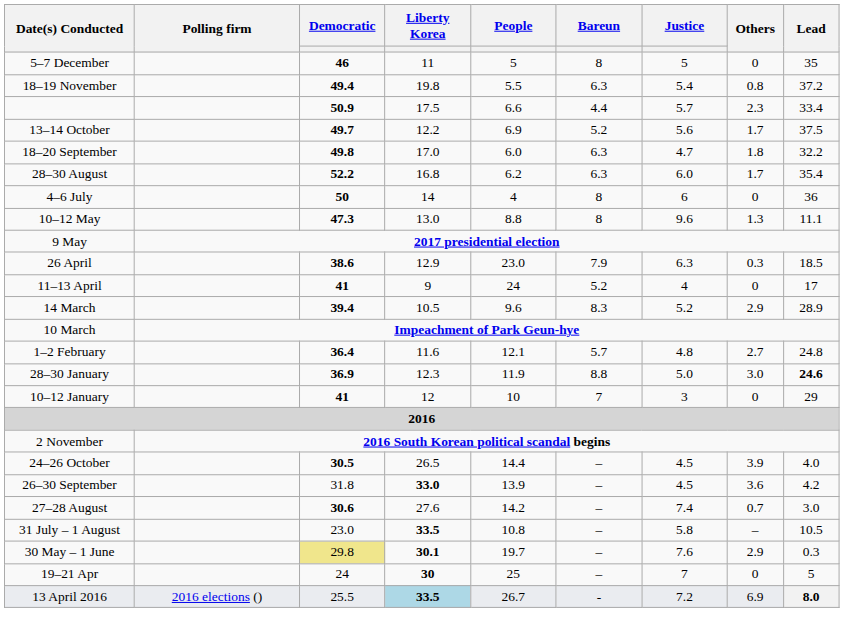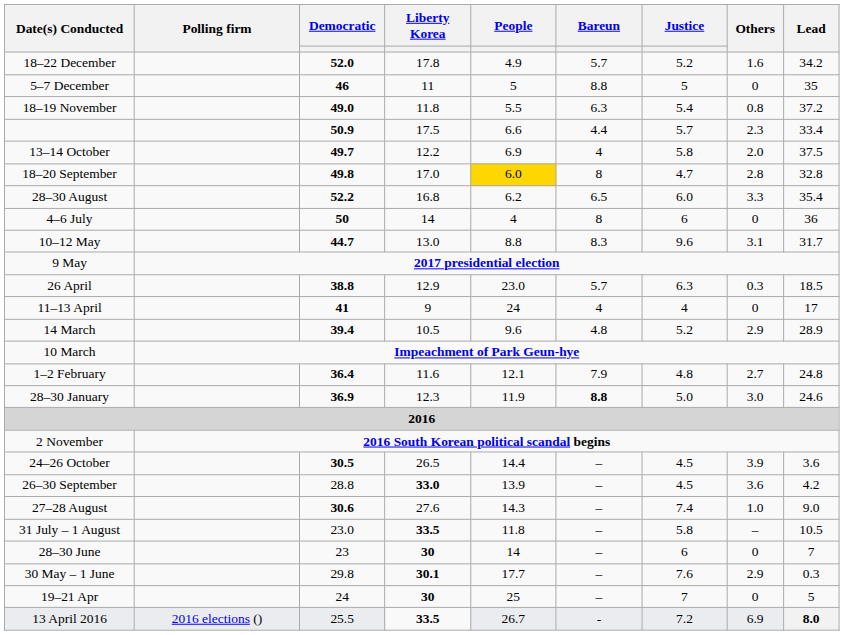+ row: 18–22 December | 52.0 | 17.8 | 4.9 | 5.7 | 5.2 | 1.6 | 34.2
5–7 December | Bareun: 8 -> 8.8
18–19 November | Democratic: 49.4 -> 49.0
18–19 November | Liberty Korea: 19.8 -> 11.8
13–14 October | Bareun: 5.2 -> 4
13–14 October | Justice: 5.6 -> 5.8
13–14 October | Others: 1.7 -> 2.0
18–20 September | People: no background -> gold background
18–20 September | Bareun: 6.3 -> 8
18–20 September | Others: 1.8 -> 2.8
18–20 September | Lead: 32.2 -> 32.8
28–30 August | Bareun: 6.3 -> 6.5
28–30 August | Others: 1.7 -> 3.3
10–12 May | Democratic: 47.3 -> 44.7
10–12 May | Bareun: 8 -> 8.3
10–12 May | Others: 1.3 -> 3.1
10–12 May | Lead: 11.1 -> 31.7
26 April | Democratic: 38.6 -> 38.8
26 April | Bareun: 7.9 -> 5.7
11–13 April | Bareun: 5.2 -> 4
14 March | Bareun: 8.3 -> 4.8
1–2 February | Bareun: 5.7 -> 7.9
28–30 January | Bareun: normal -> bold
28–30 January | Lead: bold -> normal
- row: 10–12 January | 41 | 12 | 10 | 7 | 3 | 0 | 29
24–26 October | Lead: 4.0 -> 3.6
26–30 September | Democratic: 31.8 -> 28.8
27–28 August | People: 14.2 -> 14.3
27–28 August | Others: 0.7 -> 1.0
27–28 August | Lead: 3.0 -> 9.0
31 July – 1 August | People: 10.8 -> 11.8
+ row: 28–30 June | 23 | 30 | 14 | – | 6 | 0 | 7
30 May – 1 June | Democratic: khaki background -> no background
30 May – 1 June | People: 19.7 -> 17.7
13 April 2016 | Liberty Korea: lightblue background -> no background
